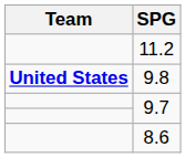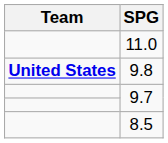row 2 | SPG: 11.2 -> 11.0
row 6 | SPG: 8.6 -> 8.5
